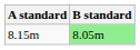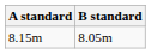8.15m | B standard: lightgreen background -> no background
